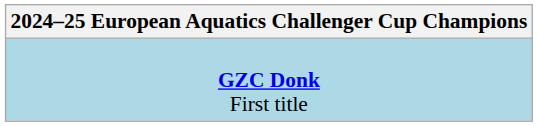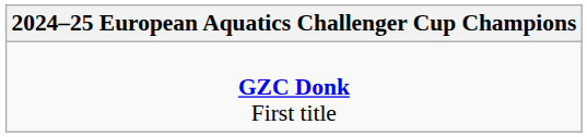row 2 | column 1: lightblue background -> no background
